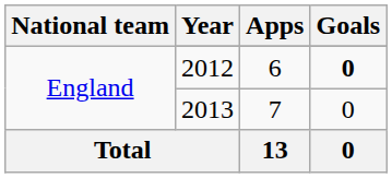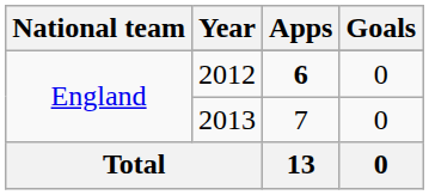2012 | Apps: normal -> bold
2012 | Goals: bold -> normal
